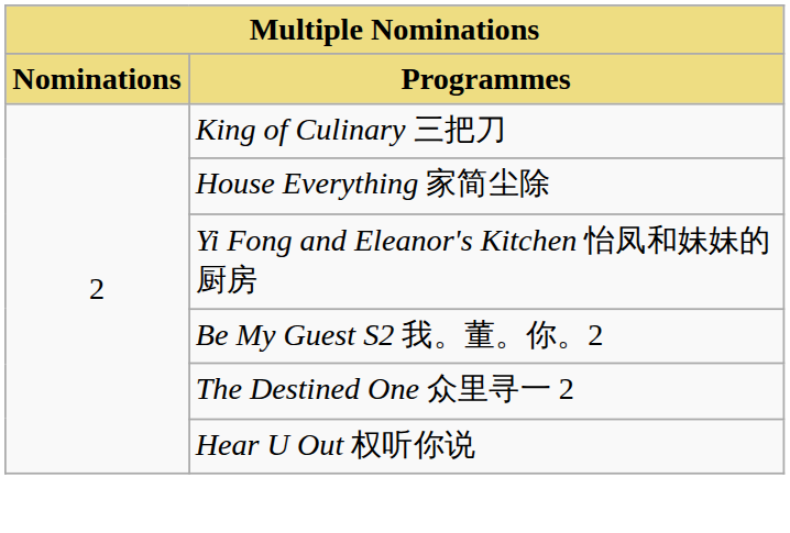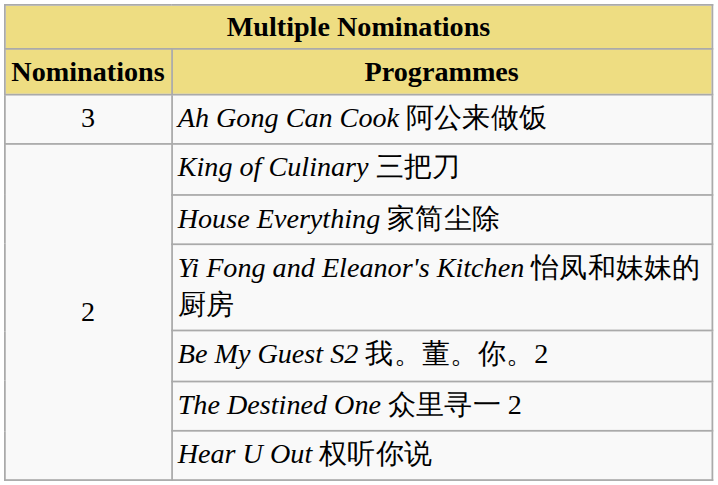+ row: 3 | Ah Gong Can Cook 阿公来做饭
